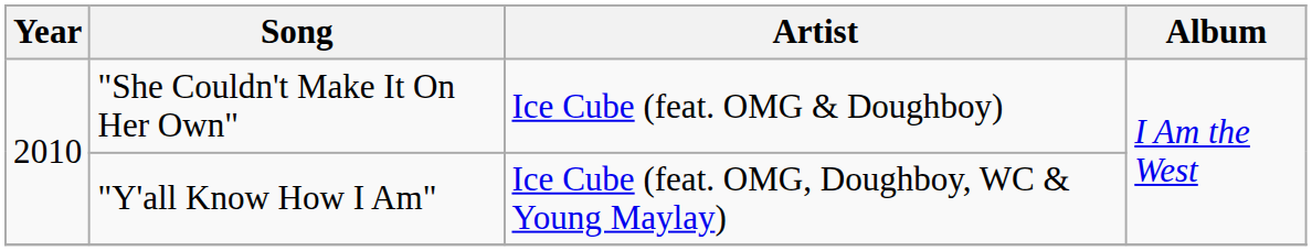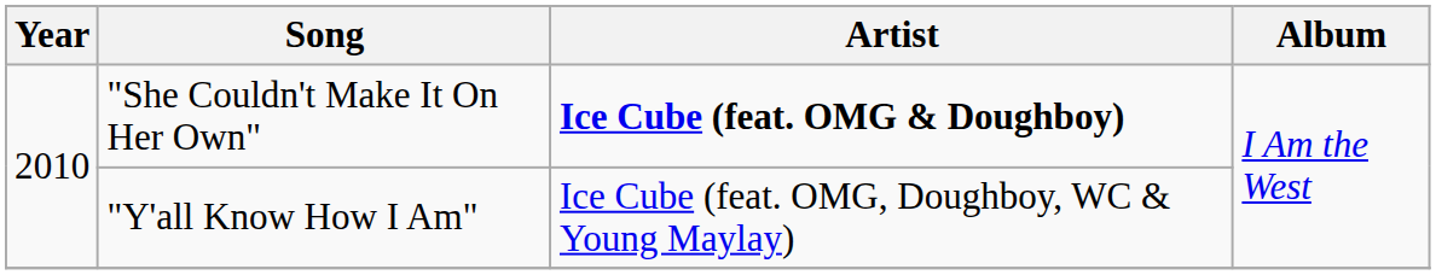"She Couldn't Make It On Her Own" | Artist: normal -> bold
